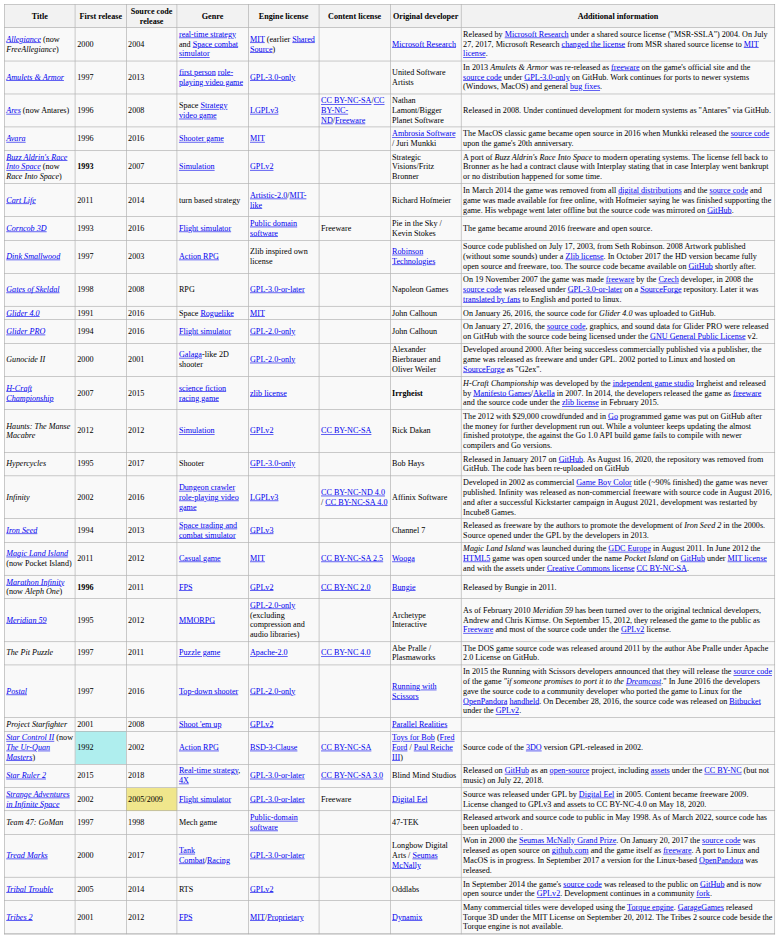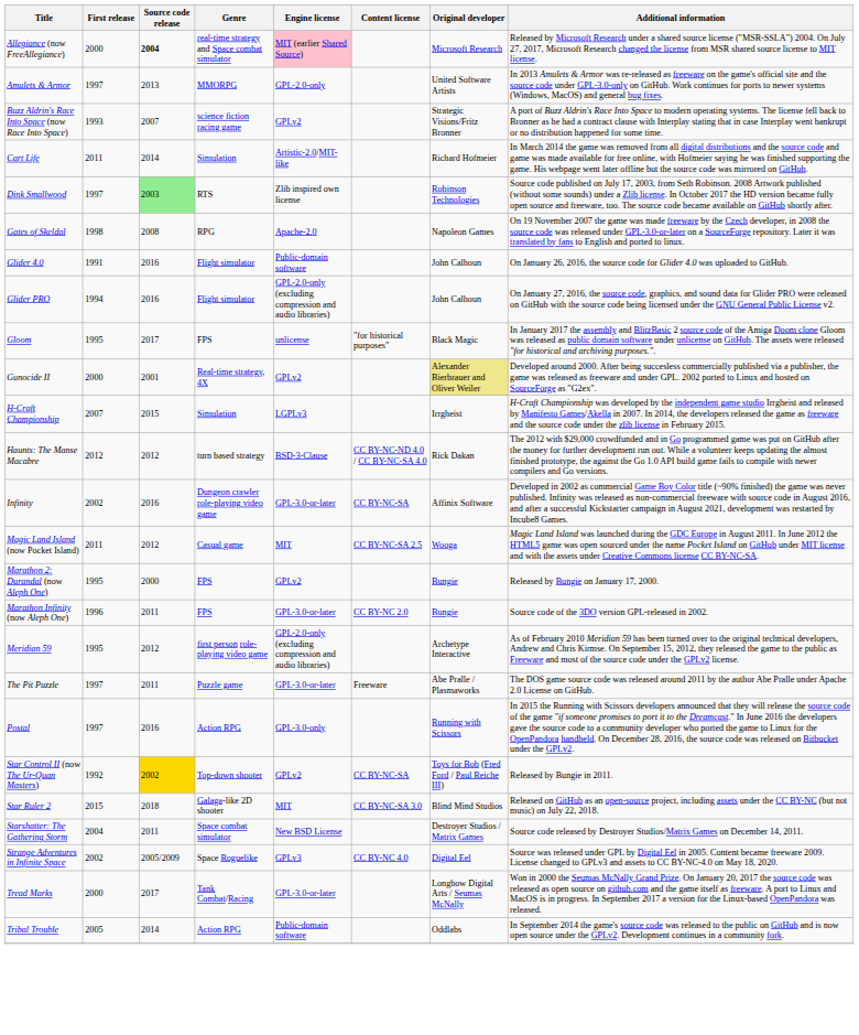Allegiance (now FreeAllegiance) | Source code release: normal -> bold
Allegiance (now FreeAllegiance) | Engine license: no background -> pink background
Amulets & Armor | Genre: first person role-playing video game -> MMORPG
Amulets & Armor | Engine license: GPL-3.0-only -> GPL-2.0-only
- row: Ares (now Antares) | 1996 | 2008 | Space Strategy video game | LGPLv3 | CC BY-NC-SA/CC BY-NC-ND/Freeware | Nathan Lamont/Bigger Planet Software | Released in 2008. Under continued development for modern systems as "Antares" via GitHub.
- row: Avara | 1996 | 2016 | Shooter game | MIT | Ambrosia Software / Juri Munkki | The MacOS classic game became open source in 2016 when Munkki released the source code upon the game's 20th anniversary.
Buzz Aldrin's Race Into Space (now Race Into Space) | First release: bold -> normal
Buzz Aldrin's Race Into Space (now Race Into Space) | Genre: Simulation -> science fiction racing game
Cart Life | Genre: turn based strategy -> Simulation
- row: Corncob 3D | 1993 | 2016 | Flight simulator | Public domain software | Freeware | Pie in the Sky / Kevin Stokes | The game became around 2016 freeware and open source.
Dink Smallwood | Source code release: no background -> lightgreen background
Dink Smallwood | Genre: Action RPG -> RTS
Gates of Skeldal | Engine license: GPL-3.0-or-later -> Apache-2.0
Glider 4.0 | Genre: Space Roguelike -> Flight simulator
Glider 4.0 | Engine license: MIT -> Public-domain software
Glider PRO | Engine license: GPL-2.0-only -> GPL-2.0-only (excluding compression and audio libraries)
+ row: Gloom | 1995 | 2017 | FPS | unlicense | "for historical purposes" | Black Magic | In January 2017 the assembly and BlitzBasic 2 source code of the Amiga Doom clone Gloom was released as public domain software under unlicense on GitHub. The assets were released "for historical and archiving purposes.".
Gunocide II | Genre: Galaga-like 2D shooter -> Real-time strategy, 4X
Gunocide II | Engine license: GPL-2.0-only -> GPLv2
Gunocide II | Original developer: no background -> khaki background
H-Craft Championship | Genre: science fiction racing game -> Simulation
H-Craft Championship | Engine license: zlib license -> LGPLv3
H-Craft Championship | Original developer: bold -> normal
Haunts: The Manse Macabre | Genre: Simulation -> turn based strategy
Haunts: The Manse Macabre | Engine license: GPLv2 -> BSD-3-Clause
Haunts: The Manse Macabre | Content license: CC BY-NC-SA -> CC BY-NC-ND 4.0 / CC BY-NC-SA 4.0
- row: Hypercycles | 1995 | 2017 | Shooter | GPL-3.0-only | Bob Hays | Released in January 2017 on GitHub. As August 16, 2020, the repository was removed from GitHub. The code has been re-uploaded on GitHub
Infinity | Engine license: LGPLv3 -> GPL-3.0-or-later
Infinity | Content license: CC BY-NC-ND 4.0 / CC BY-NC-SA 4.0 -> CC BY-NC-SA
- row: Iron Seed | 1994 | 2013 | Space trading and combat simulator | GPLv3 | Channel 7 | Released as freeware by the authors to promote the development of Iron Seed 2 in the 2000s. Source opened under the GPL by the developers in 2013.
+ row: Marathon 2: Durandal (now Aleph One) | 1995 | 2000 | FPS | GPLv2 | Bungie | Released by Bungie on January 17, 2000.
Marathon Infinity (now Aleph One) | First release: bold -> normal
Marathon Infinity (now Aleph One) | Engine license: GPLv2 -> GPL-3.0-or-later
Marathon Infinity (now Aleph One) | Additional information: Released by Bungie in 2011. -> Source code of the 3DO version GPL-released in 2002.
Meridian 59 | Genre: MMORPG -> first person role-playing video game
The Pit Puzzle | Engine license: Apache-2.0 -> GPL-3.0-or-later
The Pit Puzzle | Content license: CC BY-NC 4.0 -> Freeware
Postal | Genre: Top-down shooter -> Action RPG
Postal | Engine license: GPL-2.0-only -> GPL-3.0-only
- row: Project Starfighter | 2001 | 2008 | Shoot 'em up | GPLv2 | Parallel Realities
Star Control II (now The Ur-Quan Masters) | First release: paleturquoise background -> no background
Star Control II (now The Ur-Quan Masters) | Source code release: no background -> gold background
Star Control II (now The Ur-Quan Masters) | Genre: Action RPG -> Top-down shooter
Star Control II (now The Ur-Quan Masters) | Engine license: BSD-3-Clause -> GPLv2
Star Control II (now The Ur-Quan Masters) | Additional information: Source code of the 3DO version GPL-released in 2002. -> Released by Bungie in 2011.
Star Ruler 2 | Genre: Real-time strategy, 4X -> Galaga-like 2D shooter
Star Ruler 2 | Engine license: GPL-3.0-or-later -> MIT
+ row: Starshatter: The Gathering Storm | 2004 | 2011 | Space combat simulator | New BSD License | Destroyer Studios / Matrix Games | Source code released by Destroyer Studios/Matrix Games on December 14, 2011.
Strange Adventures in Infinite Space | Source code release: khaki background -> no background
Strange Adventures in Infinite Space | Genre: Flight simulator -> Space Roguelike
Strange Adventures in Infinite Space | Engine license: GPL-3.0-or-later -> GPLv3
Strange Adventures in Infinite Space | Content license: Freeware -> CC BY-NC 4.0
- row: Team 47: GoMan | 1997 | 1998 | Mech game | Public-domain software | 47-TEK | Released artwork and source code to public in May 1998. As of March 2022, source code has been uploaded to .
Tribal Trouble | Genre: RTS -> Action RPG
Tribal Trouble | Engine license: GPLv2 -> Public-domain software
- row: Tribes 2 | 2001 | 2012 | FPS | MIT/Proprietary | Dynamix | Many commercial titles were developed using the Torque engine. GarageGames released Torque 3D under the MIT License on September 20, 2012. The Tribes 2 source code beside the Torque engine is not available.
